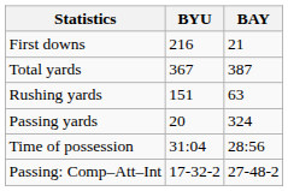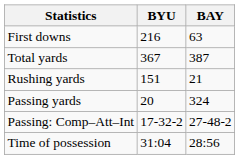First downs | BAY: 21 -> 63
Rushing yards | BAY: 63 -> 21
rows swapped: Passing: Comp–Att–Int <-> Time of possession
